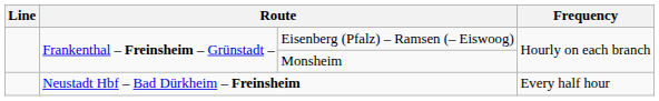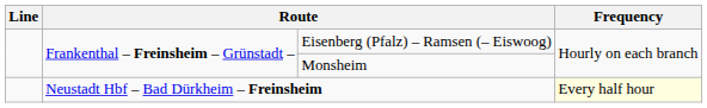Neustadt Hbf – Bad Dürkheim – Freinsheim | Frequency: no background -> lightyellow background
